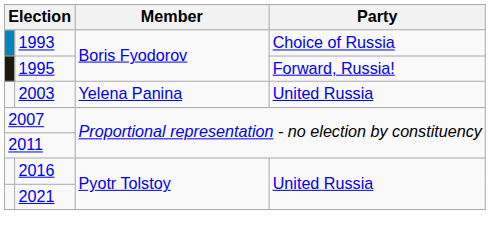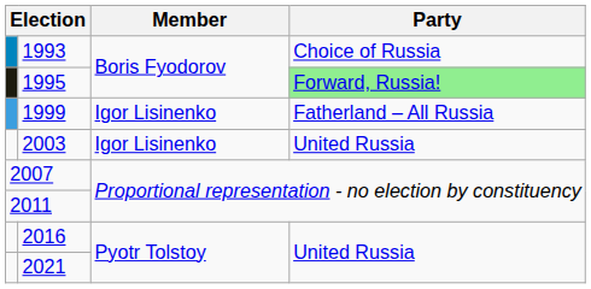1995 | Party: no background -> lightgreen background
+ row: 1999 | Igor Lisinenko | Fatherland – All Russia
2003 | Member: Yelena Panina -> Igor Lisinenko
